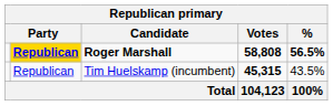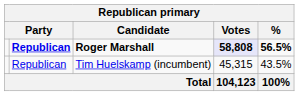Roger Marshall | column 2: gold background -> no background
Roger Marshall | Votes: no background -> lavender background
Tim Huelskamp (incumbent) | Votes: bold -> normal
